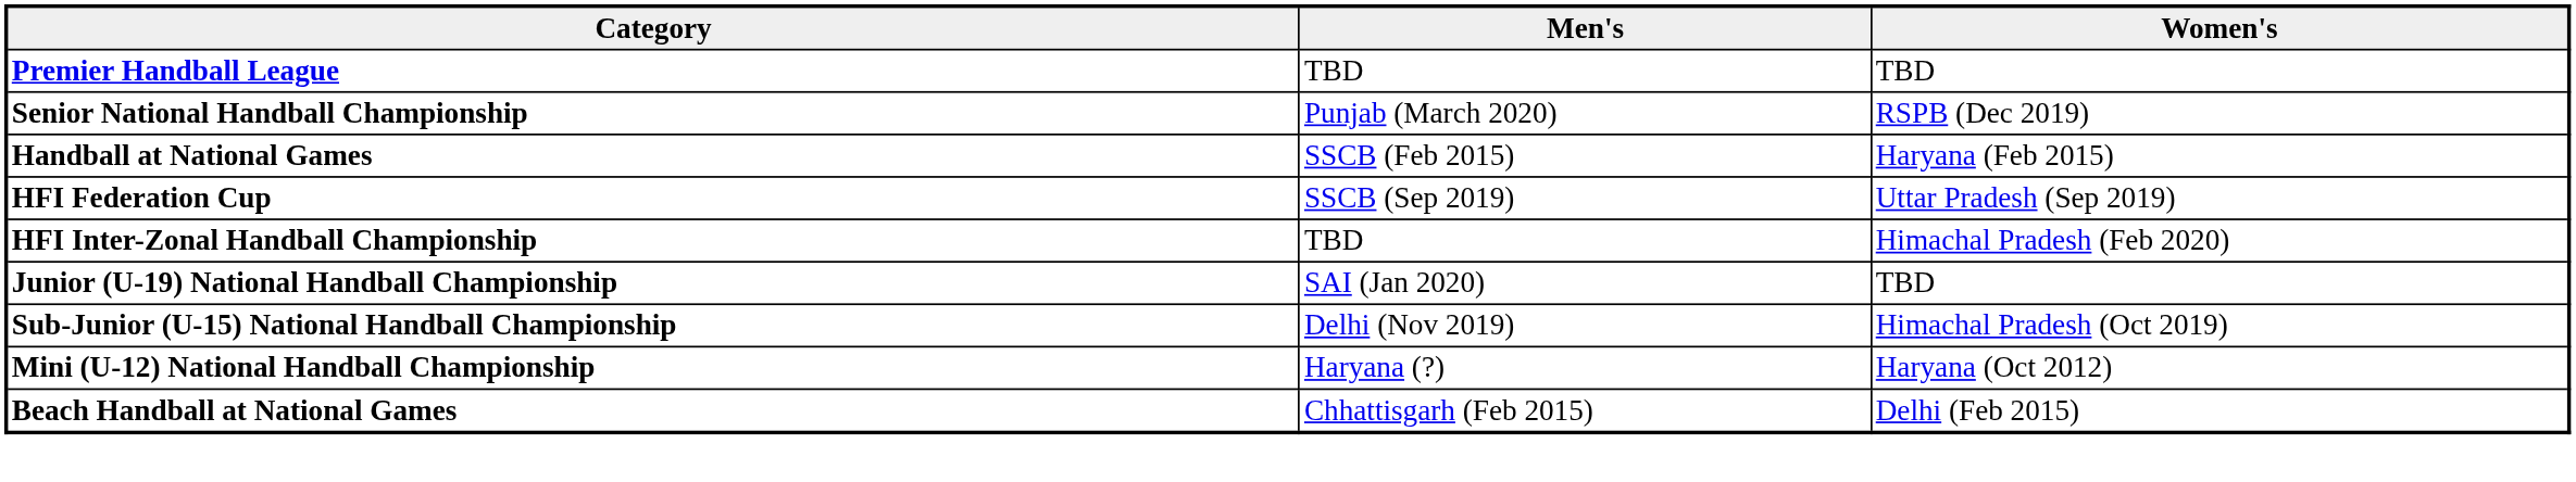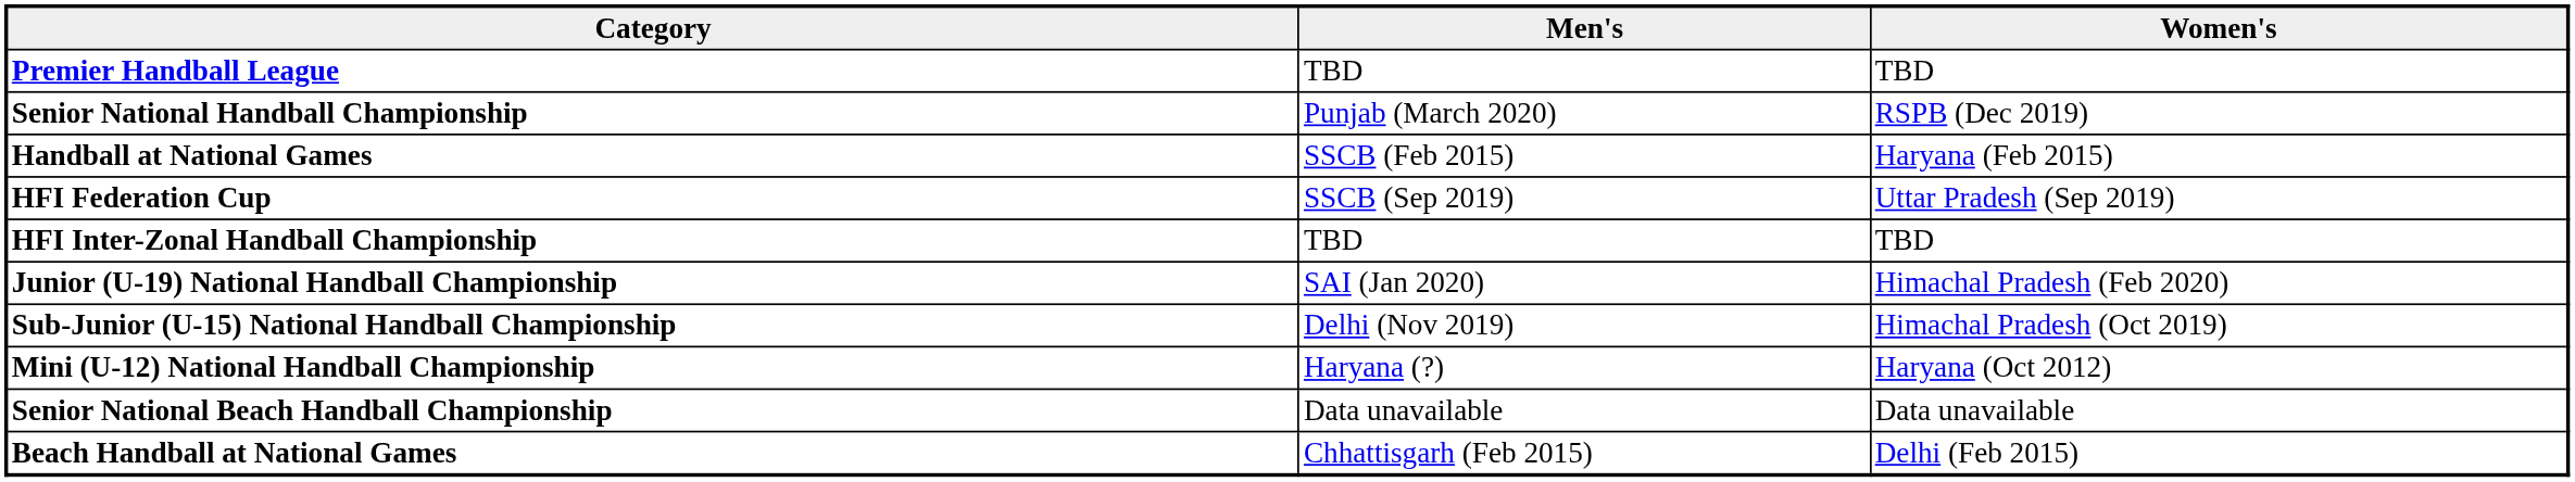HFI Inter-Zonal Handball Championship | Women's: Himachal Pradesh (Feb 2020) -> TBD
Junior (U-19) National Handball Championship | Women's: TBD -> Himachal Pradesh (Feb 2020)
+ row: Senior National Beach Handball Championship | Data unavailable | Data unavailable
